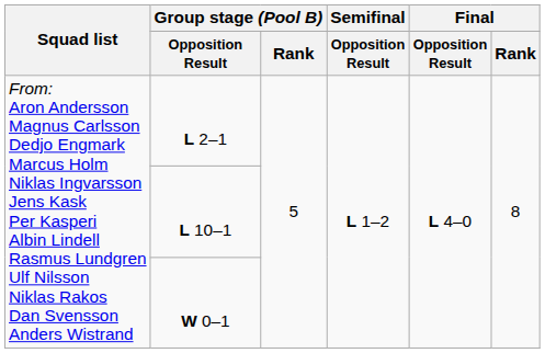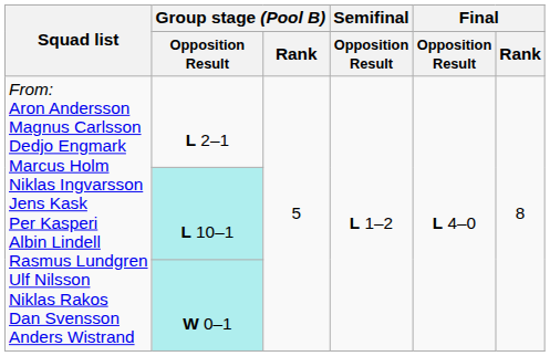L 10–1 | Group stage (Pool B) / Opposition Result: no background -> paleturquoise background
W 0–1 | Group stage (Pool B) / Opposition Result: no background -> paleturquoise background
